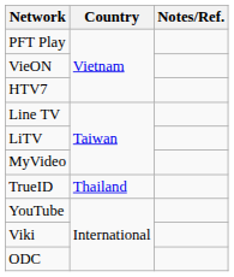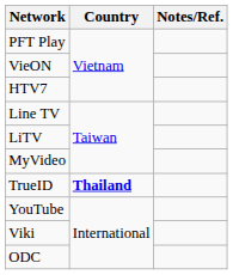TrueID | Country: normal -> bold
